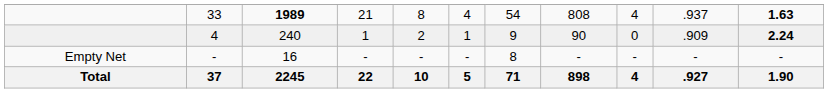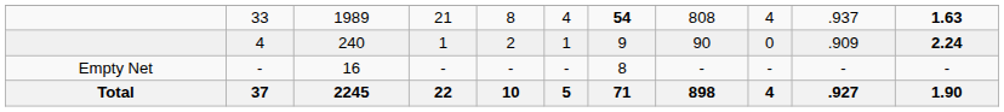33 | column 3: bold -> normal
33 | column 7: normal -> bold
